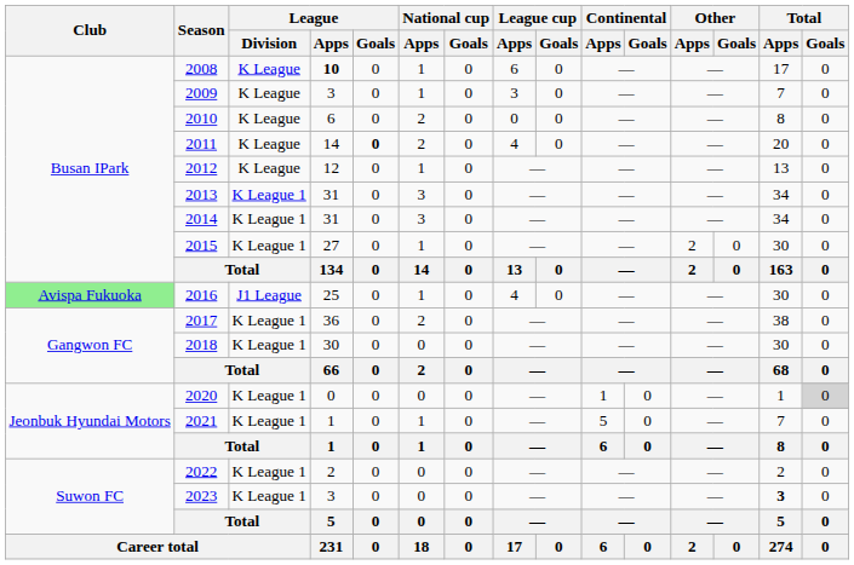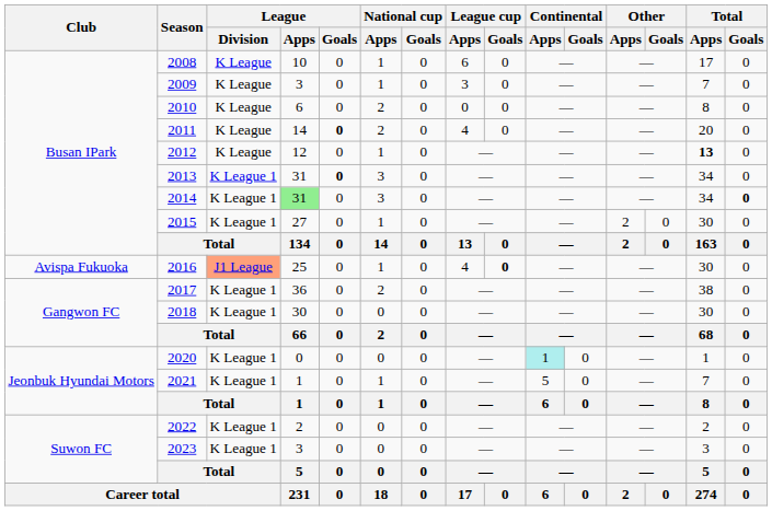2008 | League / Apps: bold -> normal
2012 | Total / Apps: normal -> bold
2013 | League / Goals: normal -> bold
2014 | League / Apps: no background -> lightgreen background
2014 | Total / Goals: normal -> bold
2016 | Club: lightgreen background -> no background
2016 | League / Division: no background -> lightsalmon background
2016 | League cup / Goals: normal -> bold
2020 | Continental / Apps: no background -> paleturquoise background
2020 | Total / Goals: lightgrey background -> no background
2023 | Total / Apps: bold -> normal
